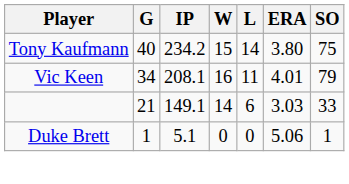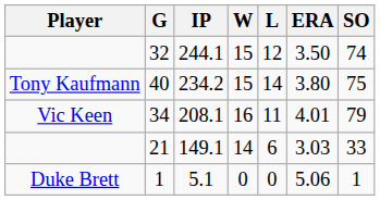+ row: 32 | 244.1 | 15 | 12 | 3.50 | 74
